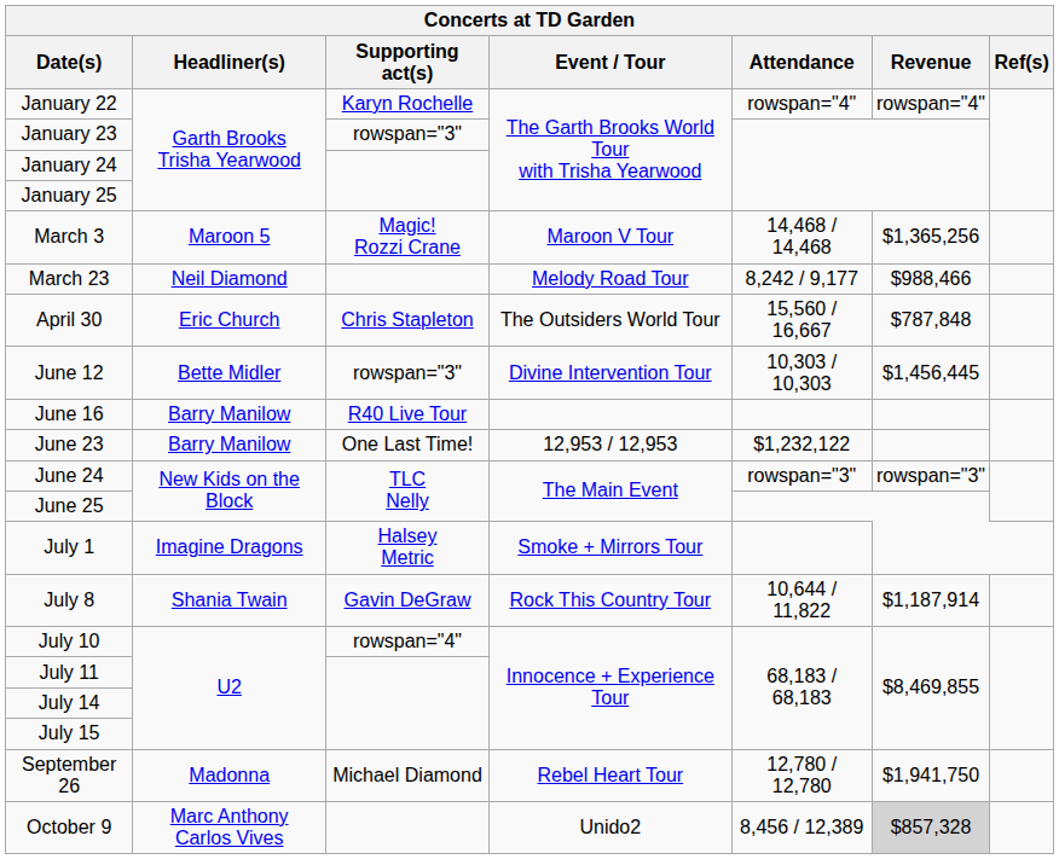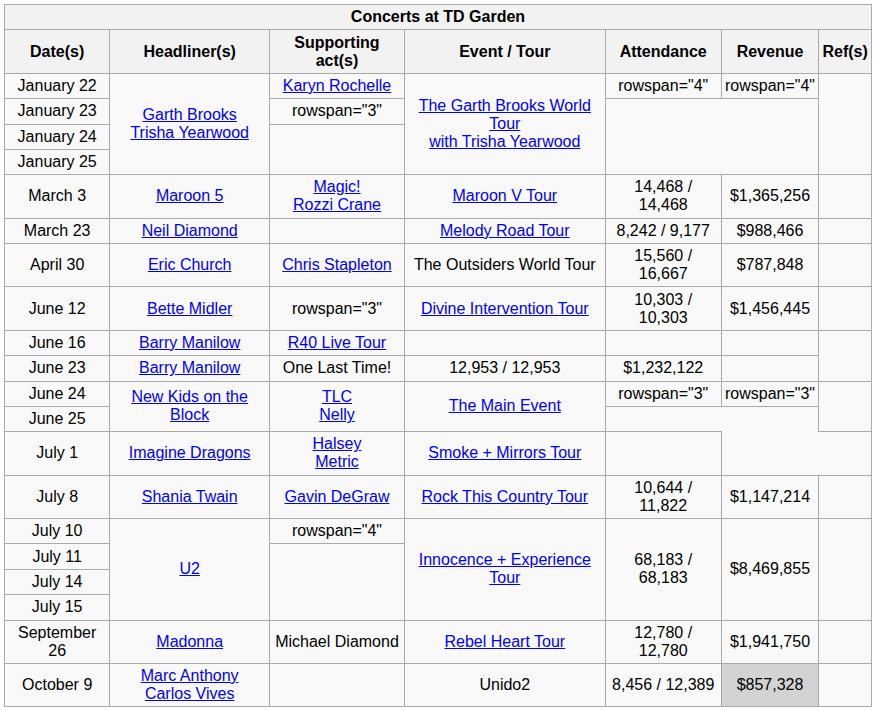July 8 | Revenue: $1,187,914 -> $1,147,214
